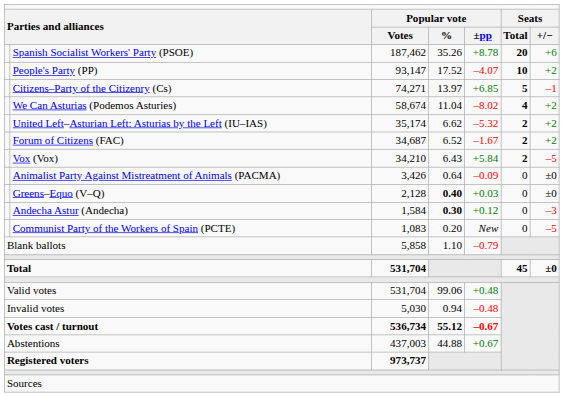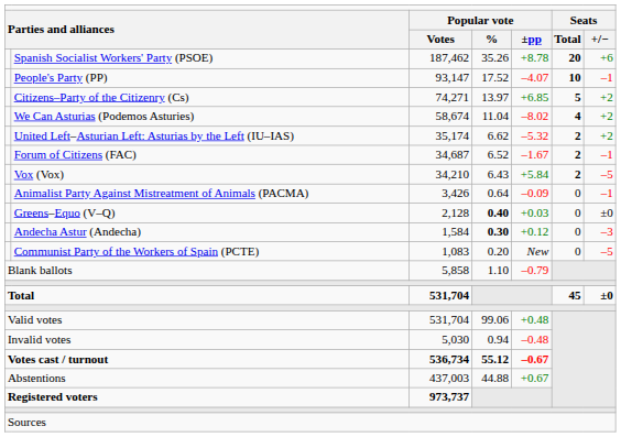People's Party (PP) | column 7: +2 -> –1
Citizens–Party of the Citizenry (Cs) | column 7: –1 -> +2
Forum of Citizens (FAC) | column 7: +2 -> –1
Animalist Party Against Mistreatment of Animals (PACMA) | column 7: ±0 -> –1
